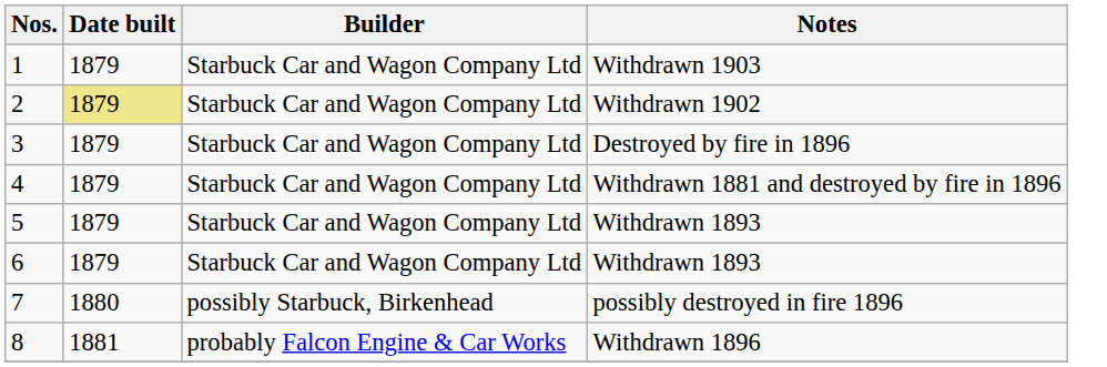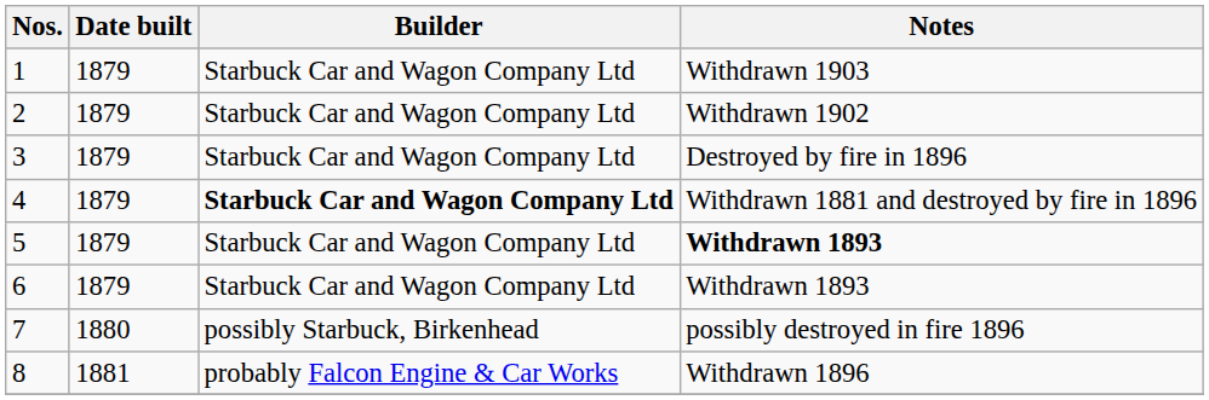2 | Date built: khaki background -> no background
4 | Builder: normal -> bold
5 | Notes: normal -> bold
